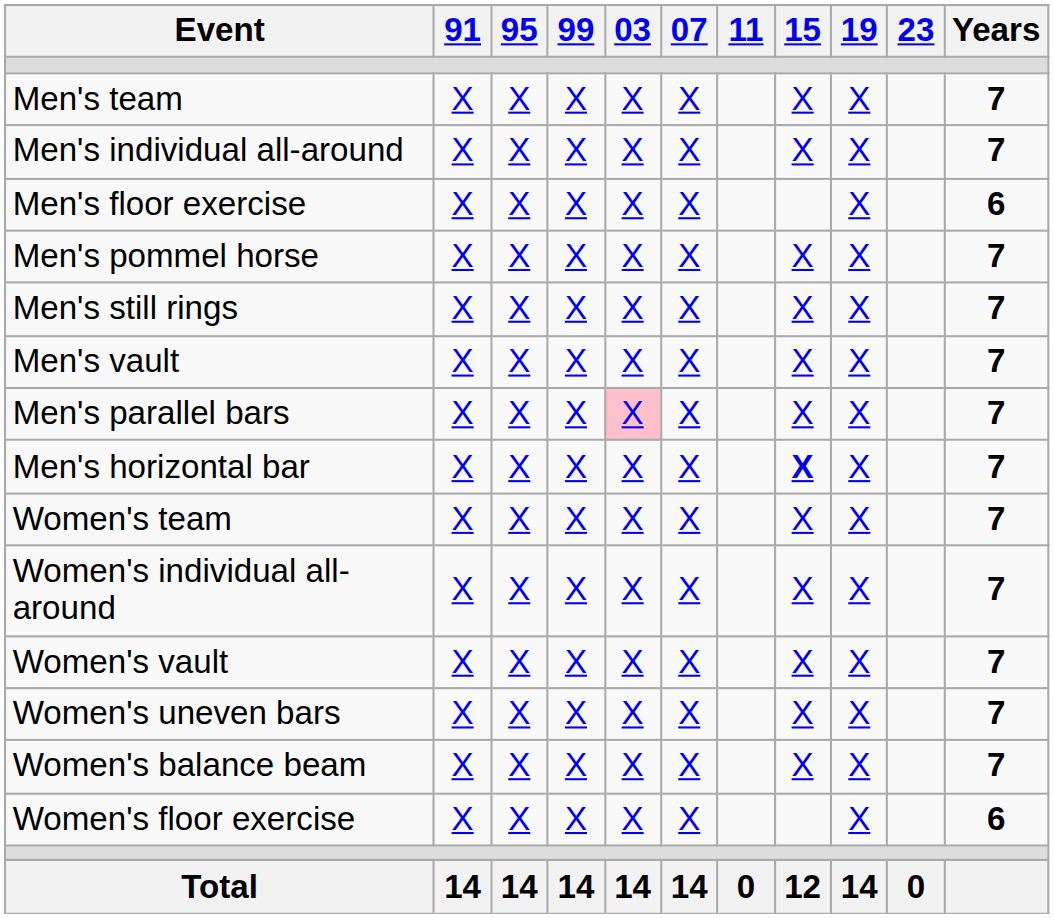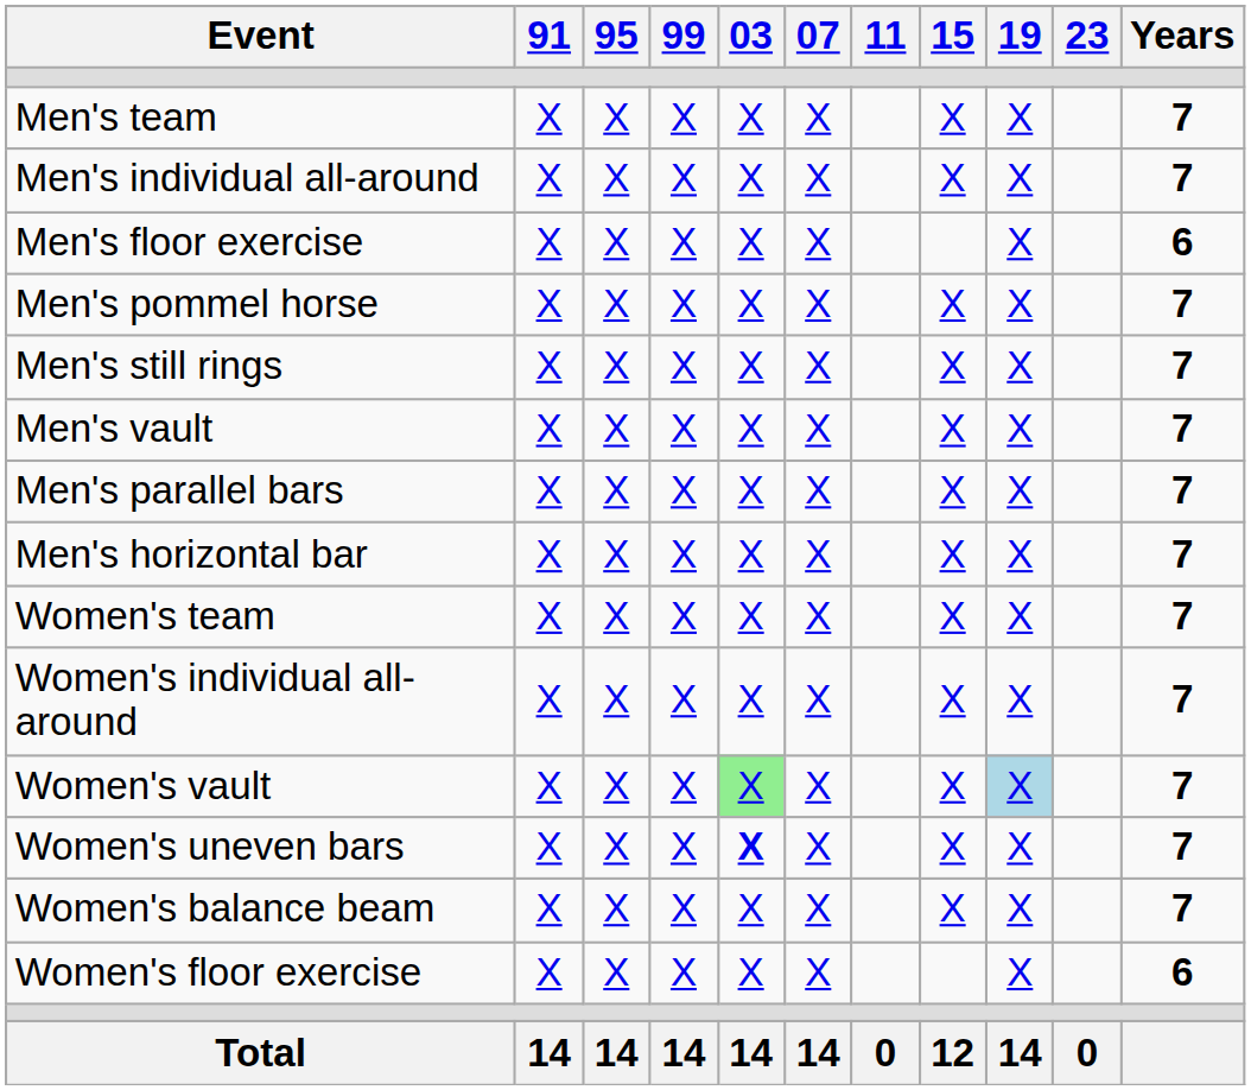Men's parallel bars | 03: pink background -> no background
Men's horizontal bar | 15: bold -> normal
Women's vault | 03: no background -> lightgreen background
Women's vault | 19: no background -> lightblue background
Women's uneven bars | 03: normal -> bold
